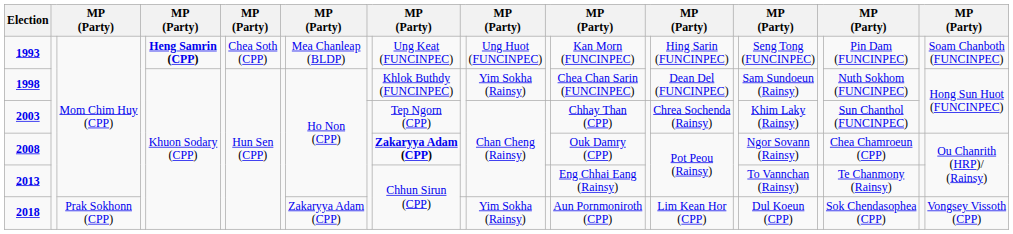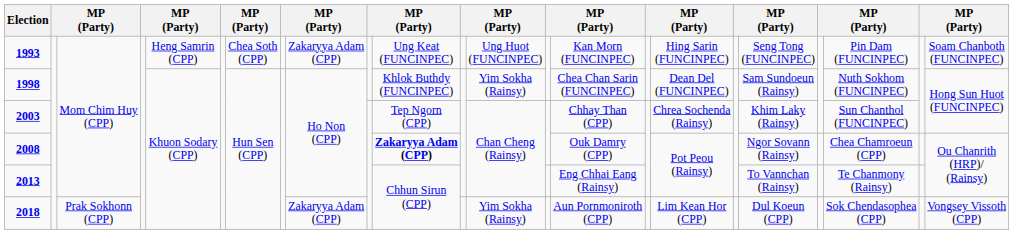1993 | column 5: bold -> normal
1993 | column 9: Mea Chanleap (BLDP) -> Zakaryya Adam (CPP)
